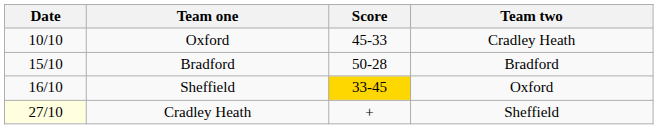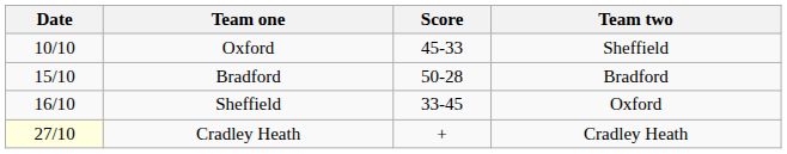row 2 | Team two: Cradley Heath -> Sheffield
row 4 | Score: gold background -> no background
row 5 | Team two: Sheffield -> Cradley Heath
